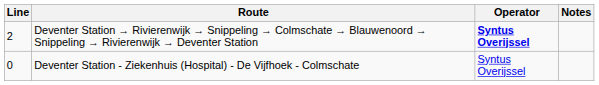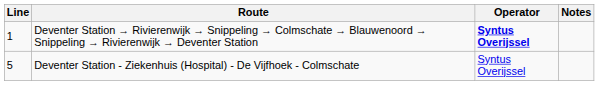row 2 | Line: 2 -> 1
row 3 | Line: 0 -> 5
